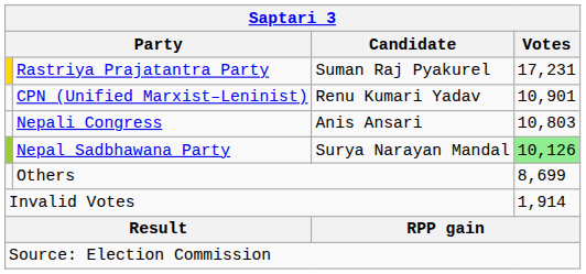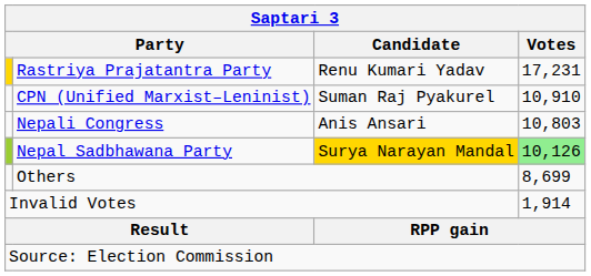Rastriya Prajatantra Party | Candidate: Suman Raj Pyakurel -> Renu Kumari Yadav
CPN (Unified Marxist–Leninist) | Candidate: Renu Kumari Yadav -> Suman Raj Pyakurel
CPN (Unified Marxist–Leninist) | Votes: 10,901 -> 10,910
Nepal Sadbhawana Party | Candidate: no background -> gold background
